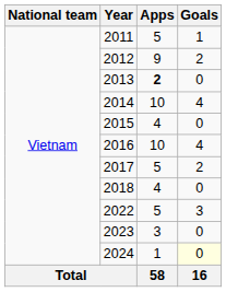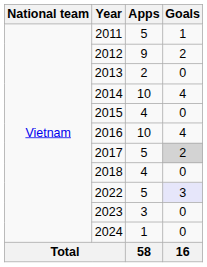2013 | Apps: bold -> normal
2017 | Goals: no background -> lightgrey background
2022 | Goals: no background -> lavender background
2024 | Goals: lightyellow background -> no background
